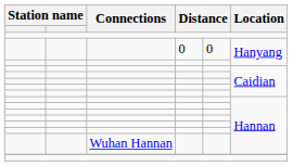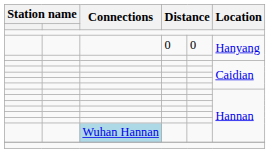Wuhan Hannan | Connections: no background -> lightblue background
